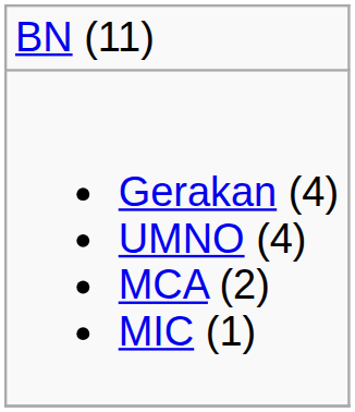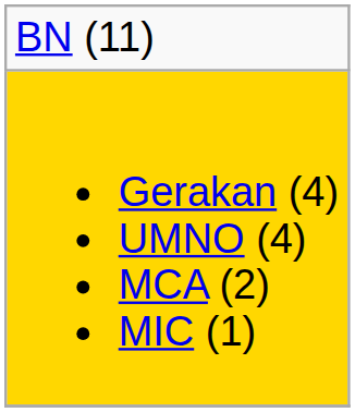row 2 | column 1: no background -> gold background
